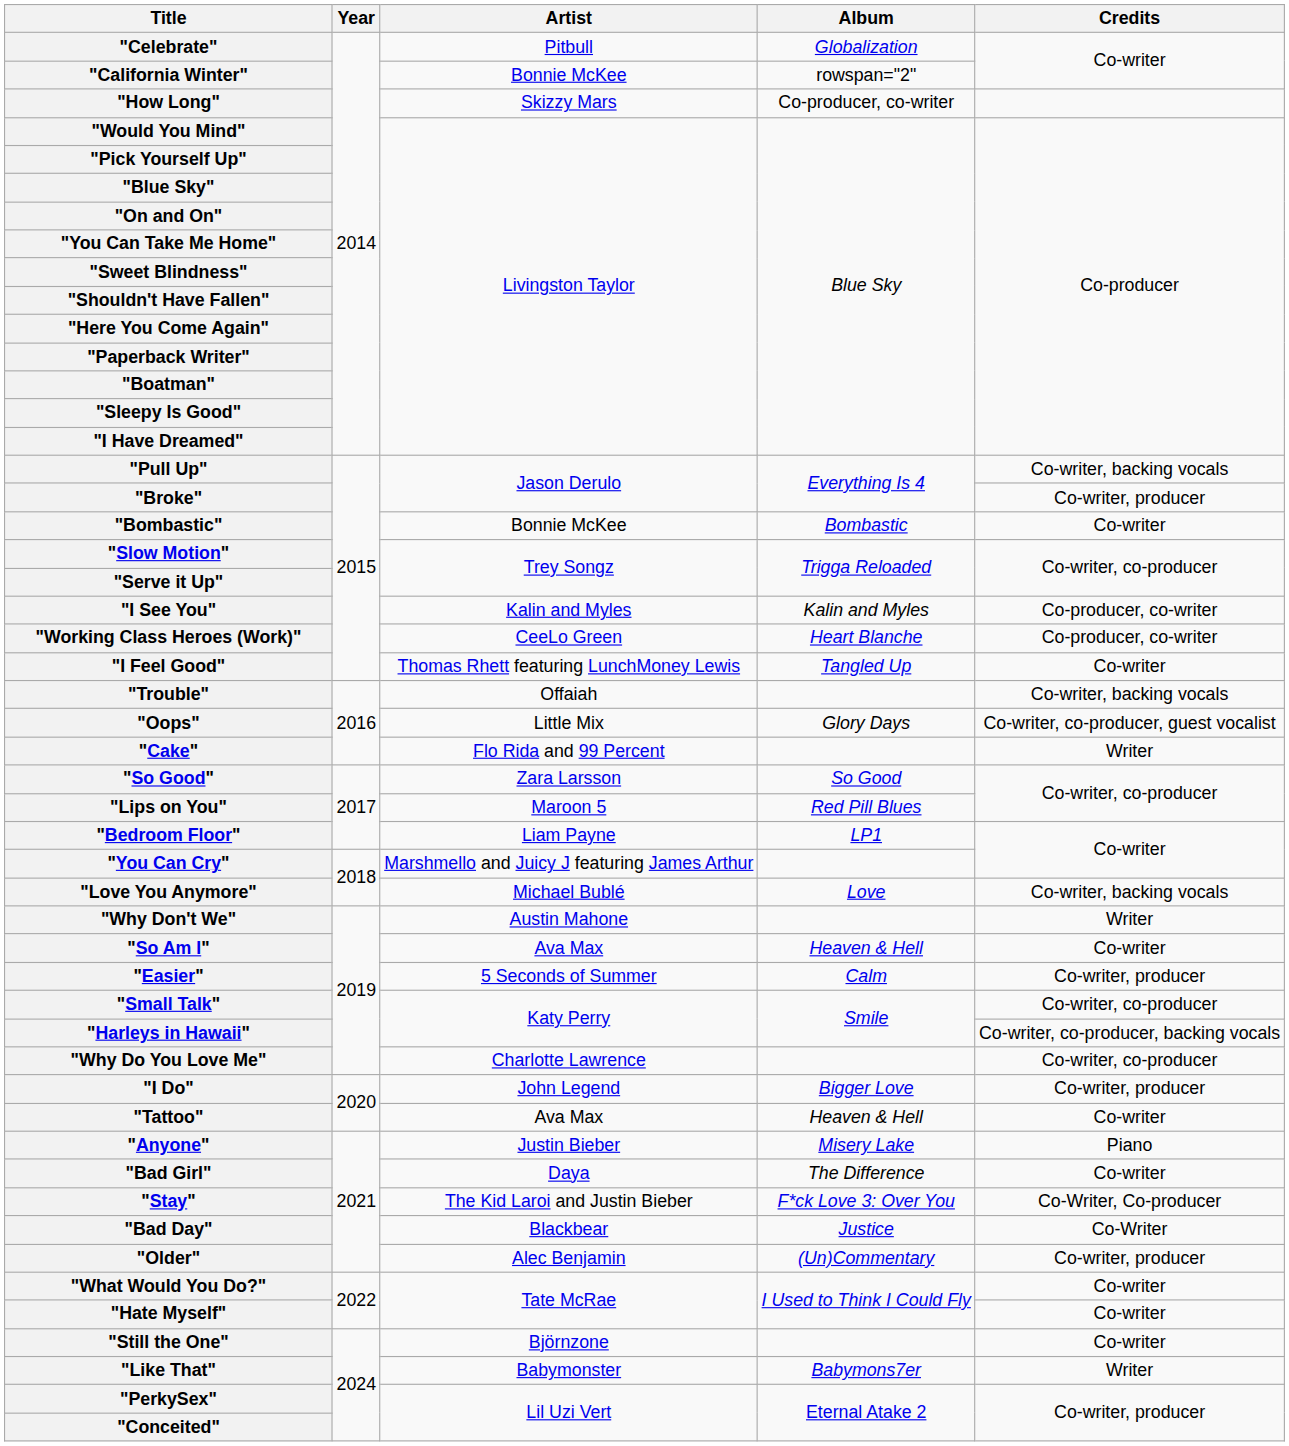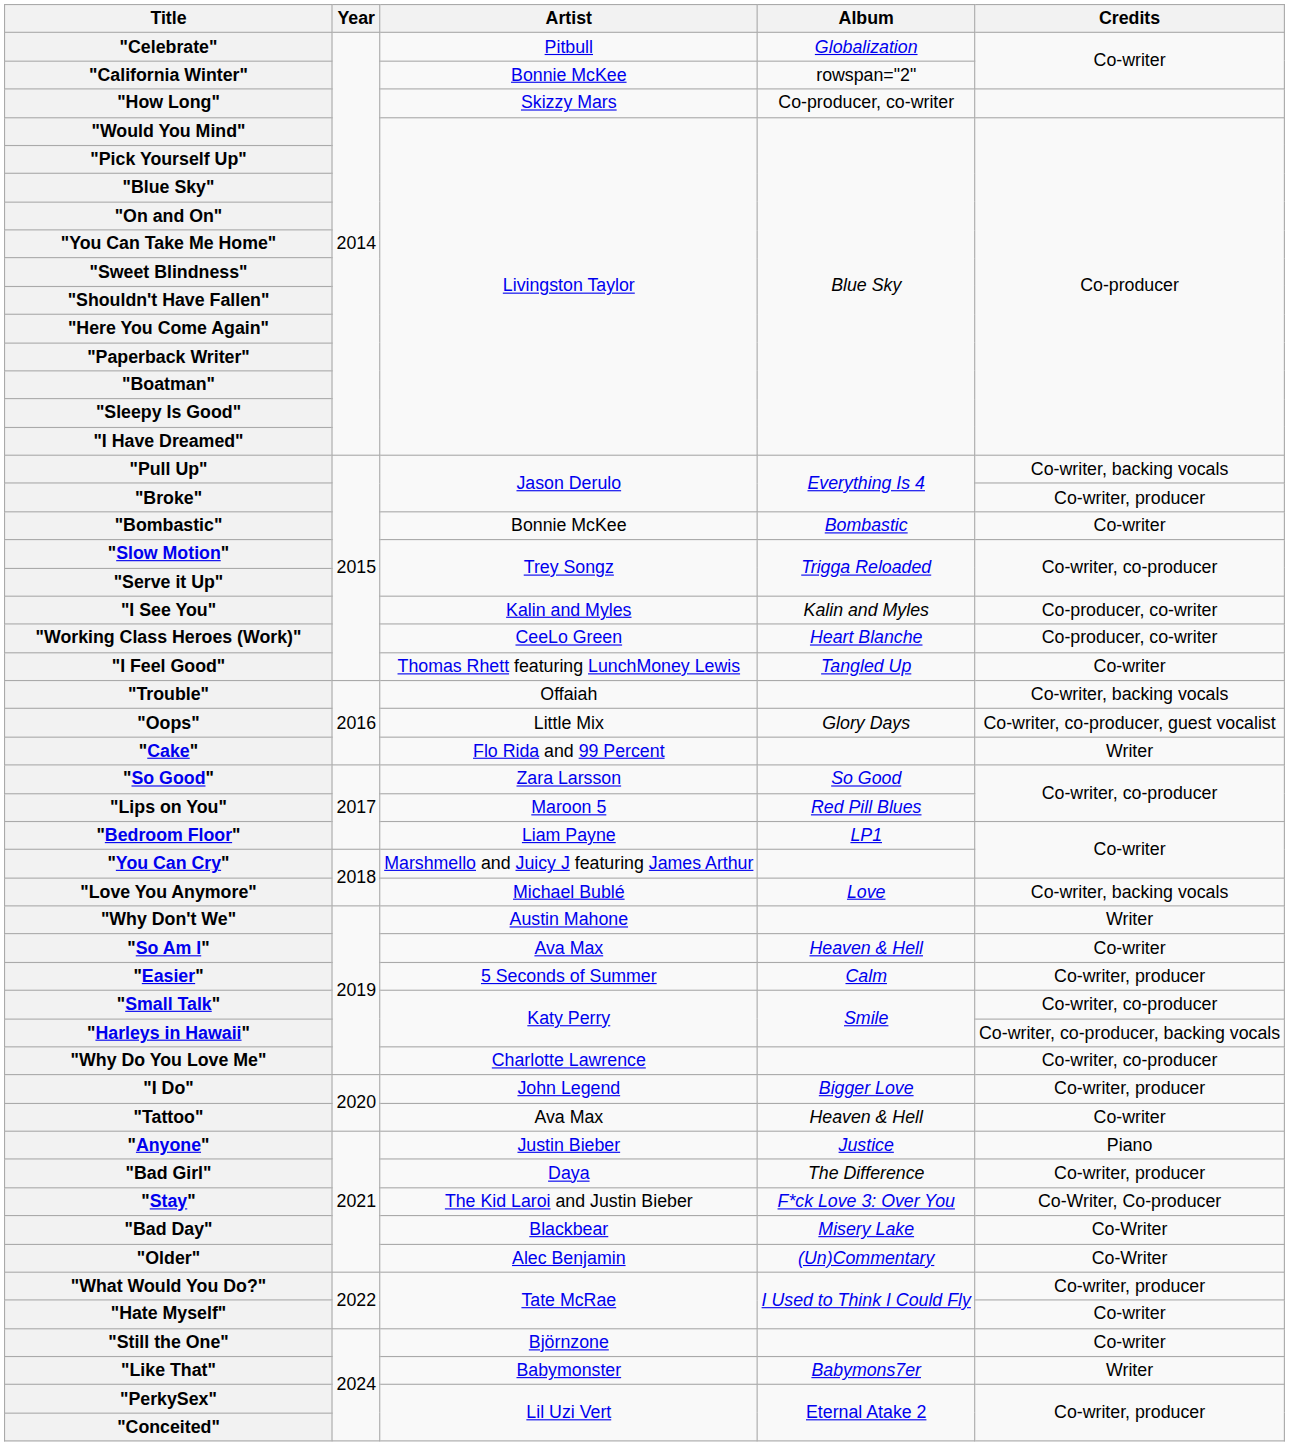"Anyone" | Album: Misery Lake -> Justice
"Bad Girl" | Credits: Co-writer -> Co-writer, producer
"Bad Day" | Album: Justice -> Misery Lake
"Older" | Credits: Co-writer, producer -> Co-Writer
"What Would You Do?" | Credits: Co-writer -> Co-writer, producer
